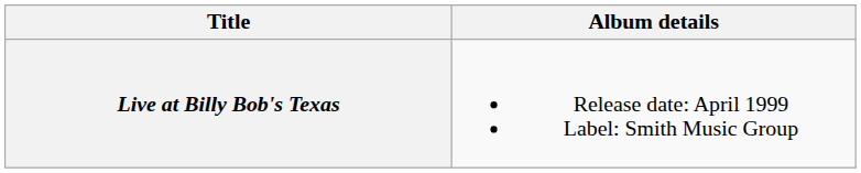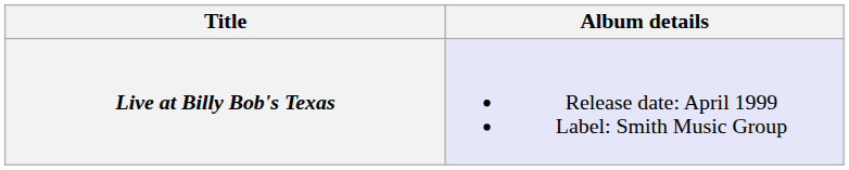Live at Billy Bob's Texas | Album details: no background -> lavender background
